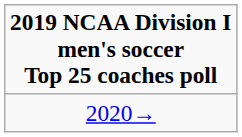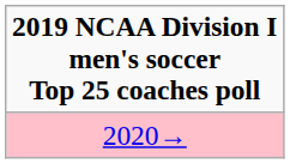row 2 | column 1: no background -> pink background
